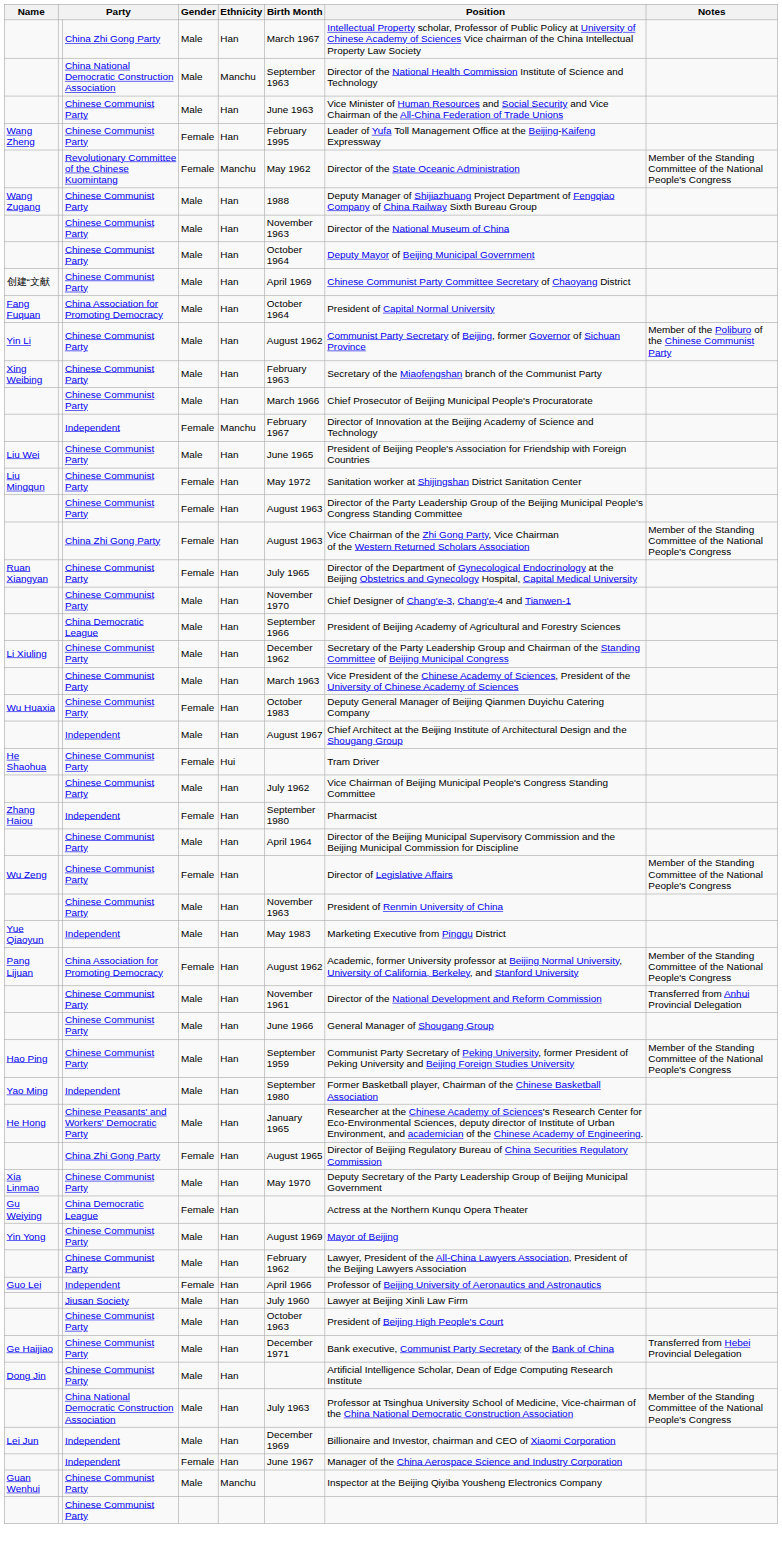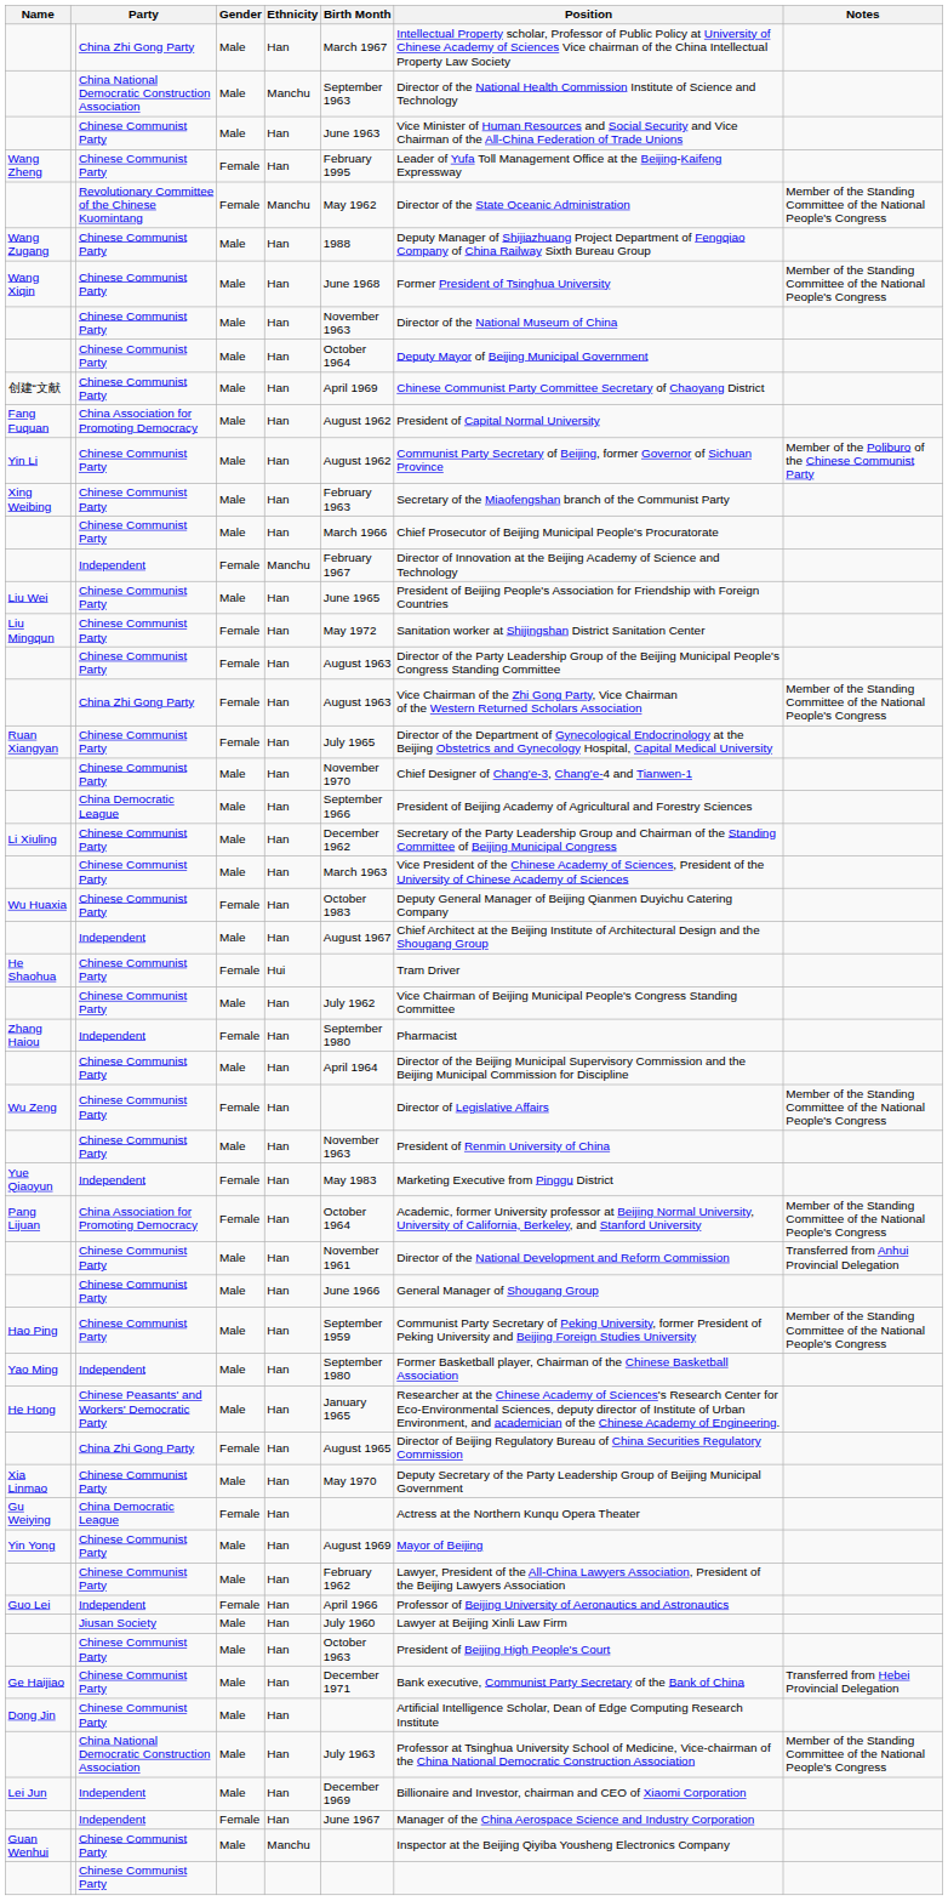+ row: Wang Xiqin | Chinese Communist Party | Male | Han | June 1968 | Former President of Tsinghua University | Member of the Standing Committee of the National People's Congress
Fang Fuquan | Birth Month: October 1964 -> August 1962
Yue Qiaoyun | Gender: Male -> Female
Pang Lijuan | Birth Month: August 1962 -> October 1964
